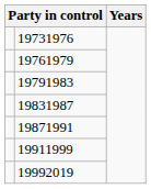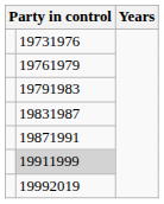19911999 | column 2: no background -> lightgrey background
